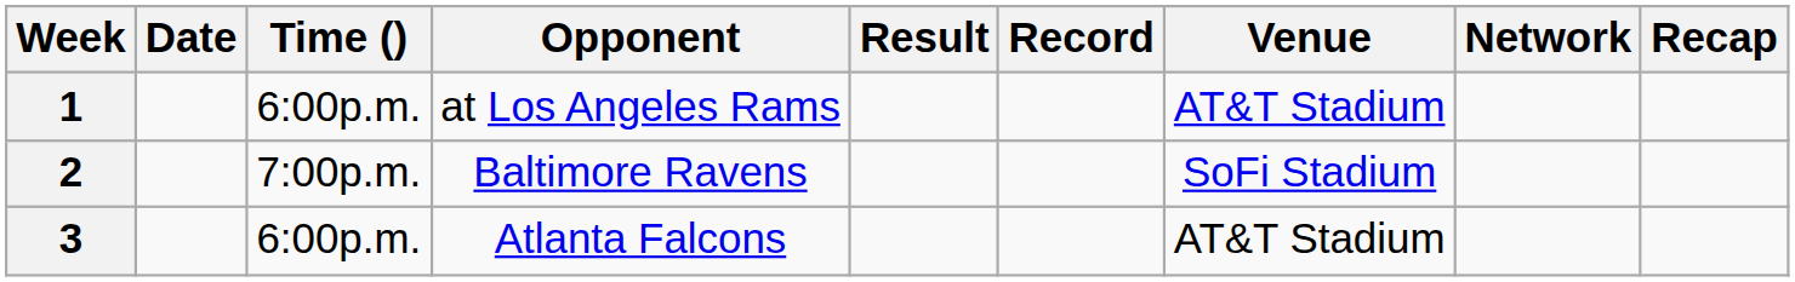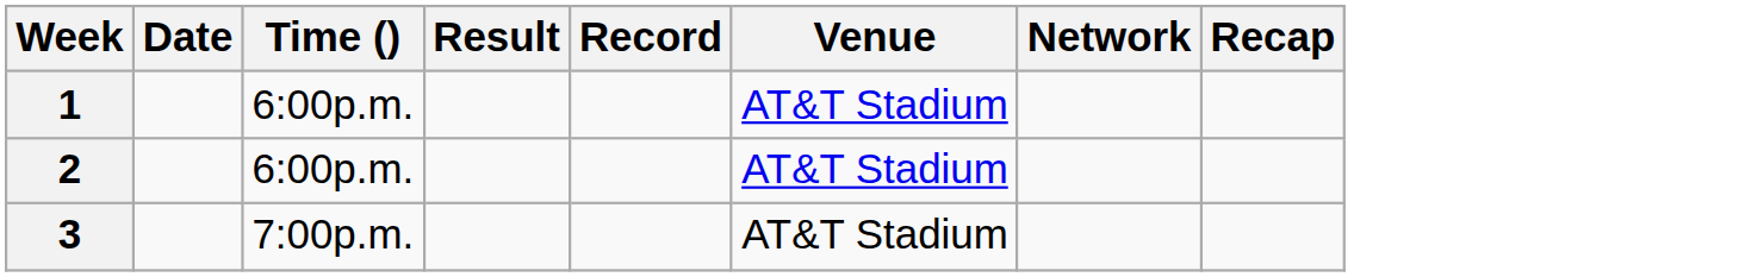- column: Opponent | at Los Angeles Rams | Baltimore Ravens | Atlanta Falcons
2 | Time (): 7:00p.m. -> 6:00p.m.
2 | Venue: SoFi Stadium -> AT&T Stadium
3 | Time (): 6:00p.m. -> 7:00p.m.
